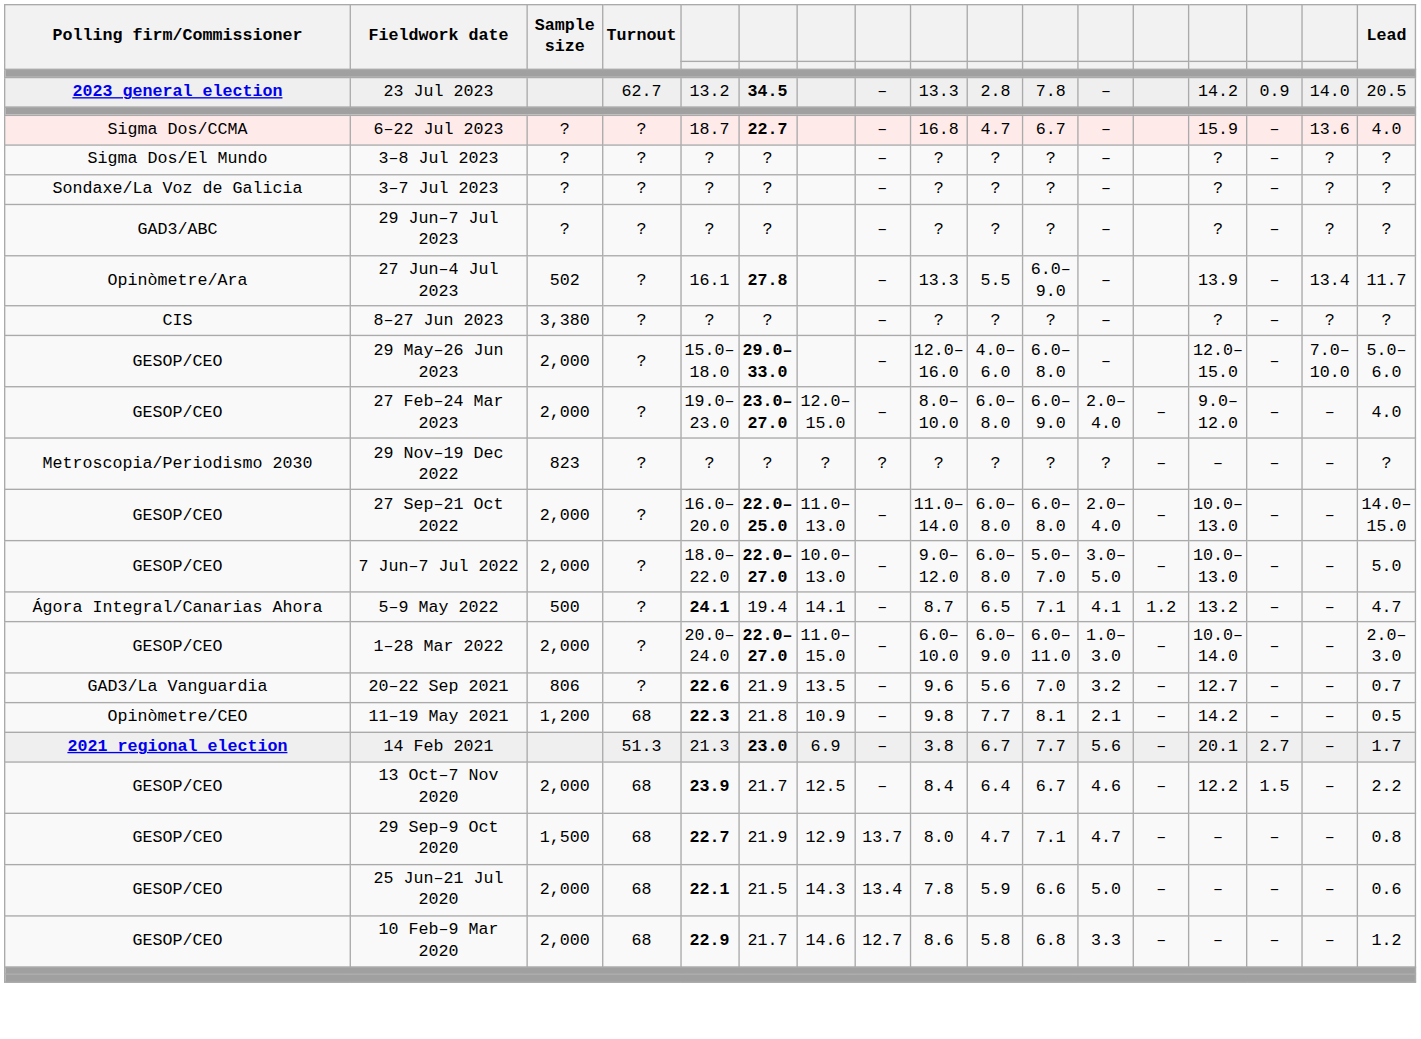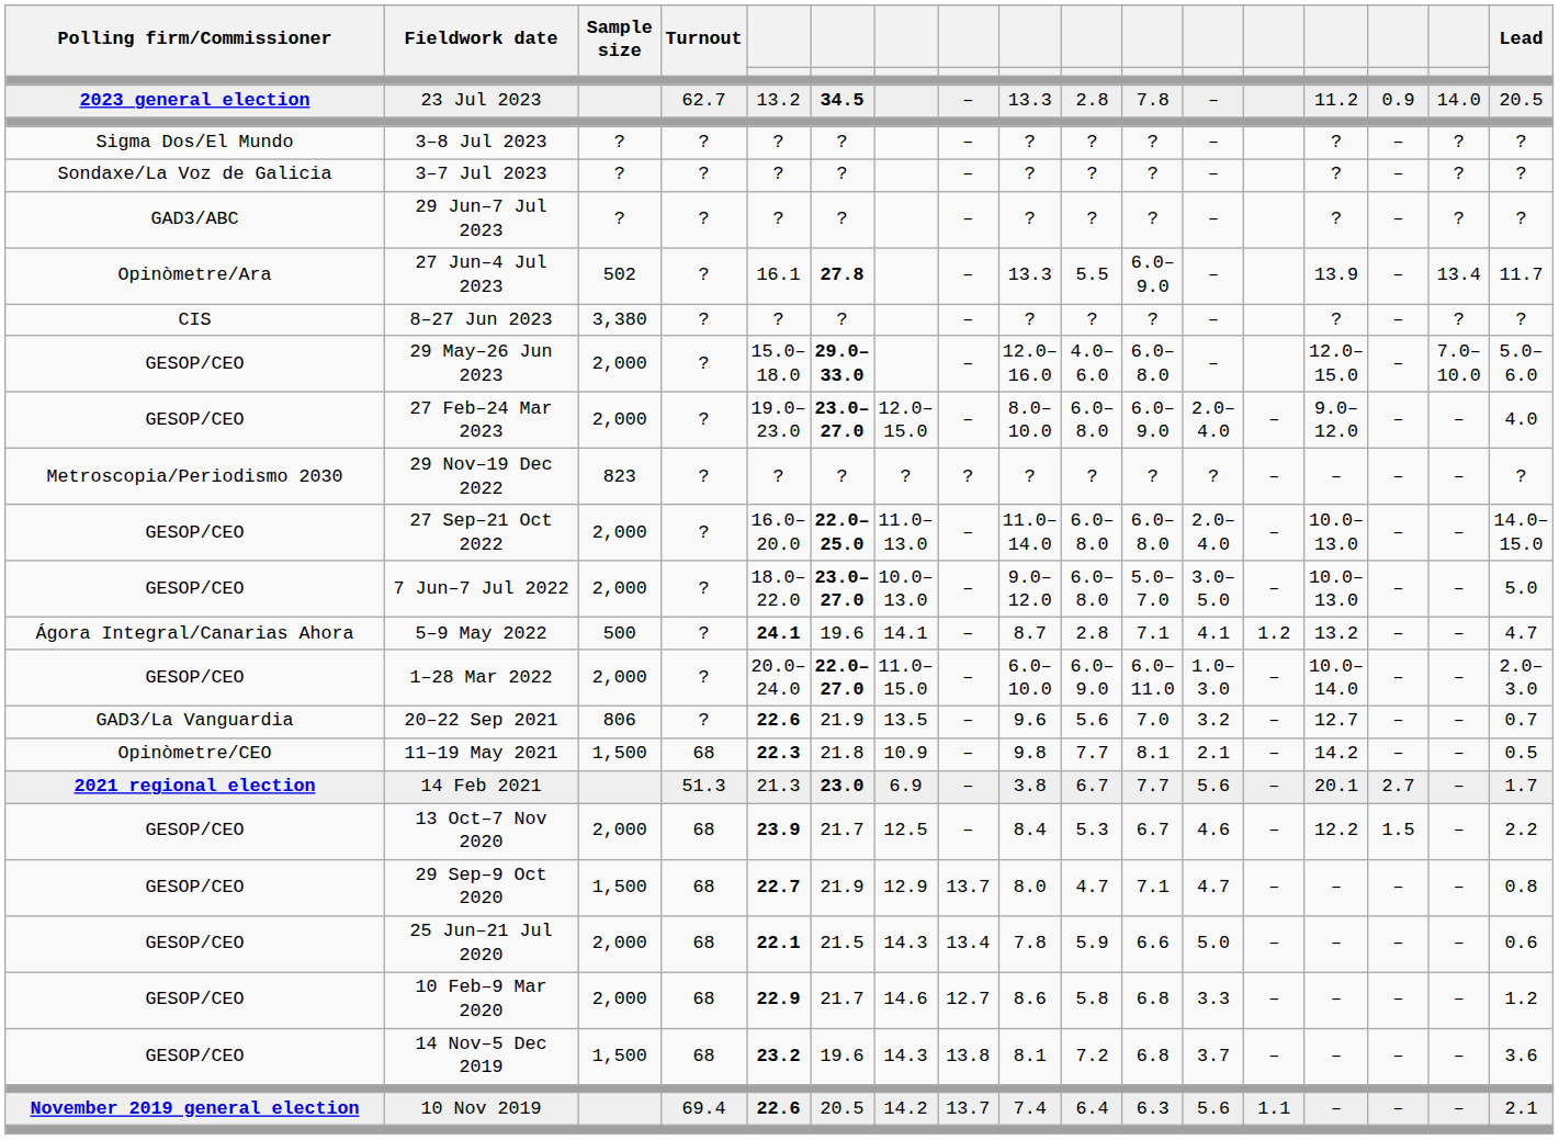23 Jul 2023 | column 14: 14.2 -> 11.2
- row: Sigma Dos/CCMA | 6–22 Jul 2023 | ? | ? | 18.7 | 22.7 | – | 16.8 | 4.7 | 6.7 | – | 15.9 | – | 13.6 | 4.0
7 Jun–7 Jul 2022 | column 6: 22.0– 27.0 -> 23.0– 27.0
5–9 May 2022 | column 6: 19.4 -> 19.6
5–9 May 2022 | column 10: 6.5 -> 2.8
11–19 May 2021 | Sample size: 1,200 -> 1,500
13 Oct–7 Nov 2020 | column 10: 6.4 -> 5.3
+ row: GESOP/CEO | 14 Nov–5 Dec 2019 | 1,500 | 68 | 23.2 | 19.6 | 14.3 | 13.8 | 8.1 | 7.2 | 6.8 | 3.7 | – | – | – | – | 3.6
+ row: November 2019 general election | 10 Nov 2019 | 69.4 | 22.6 | 20.5 | 14.2 | 13.7 | 7.4 | 6.4 | 6.3 | 5.6 | 1.1 | – | – | – | 2.1
